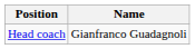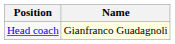Head coach | Name: no background -> lightyellow background
